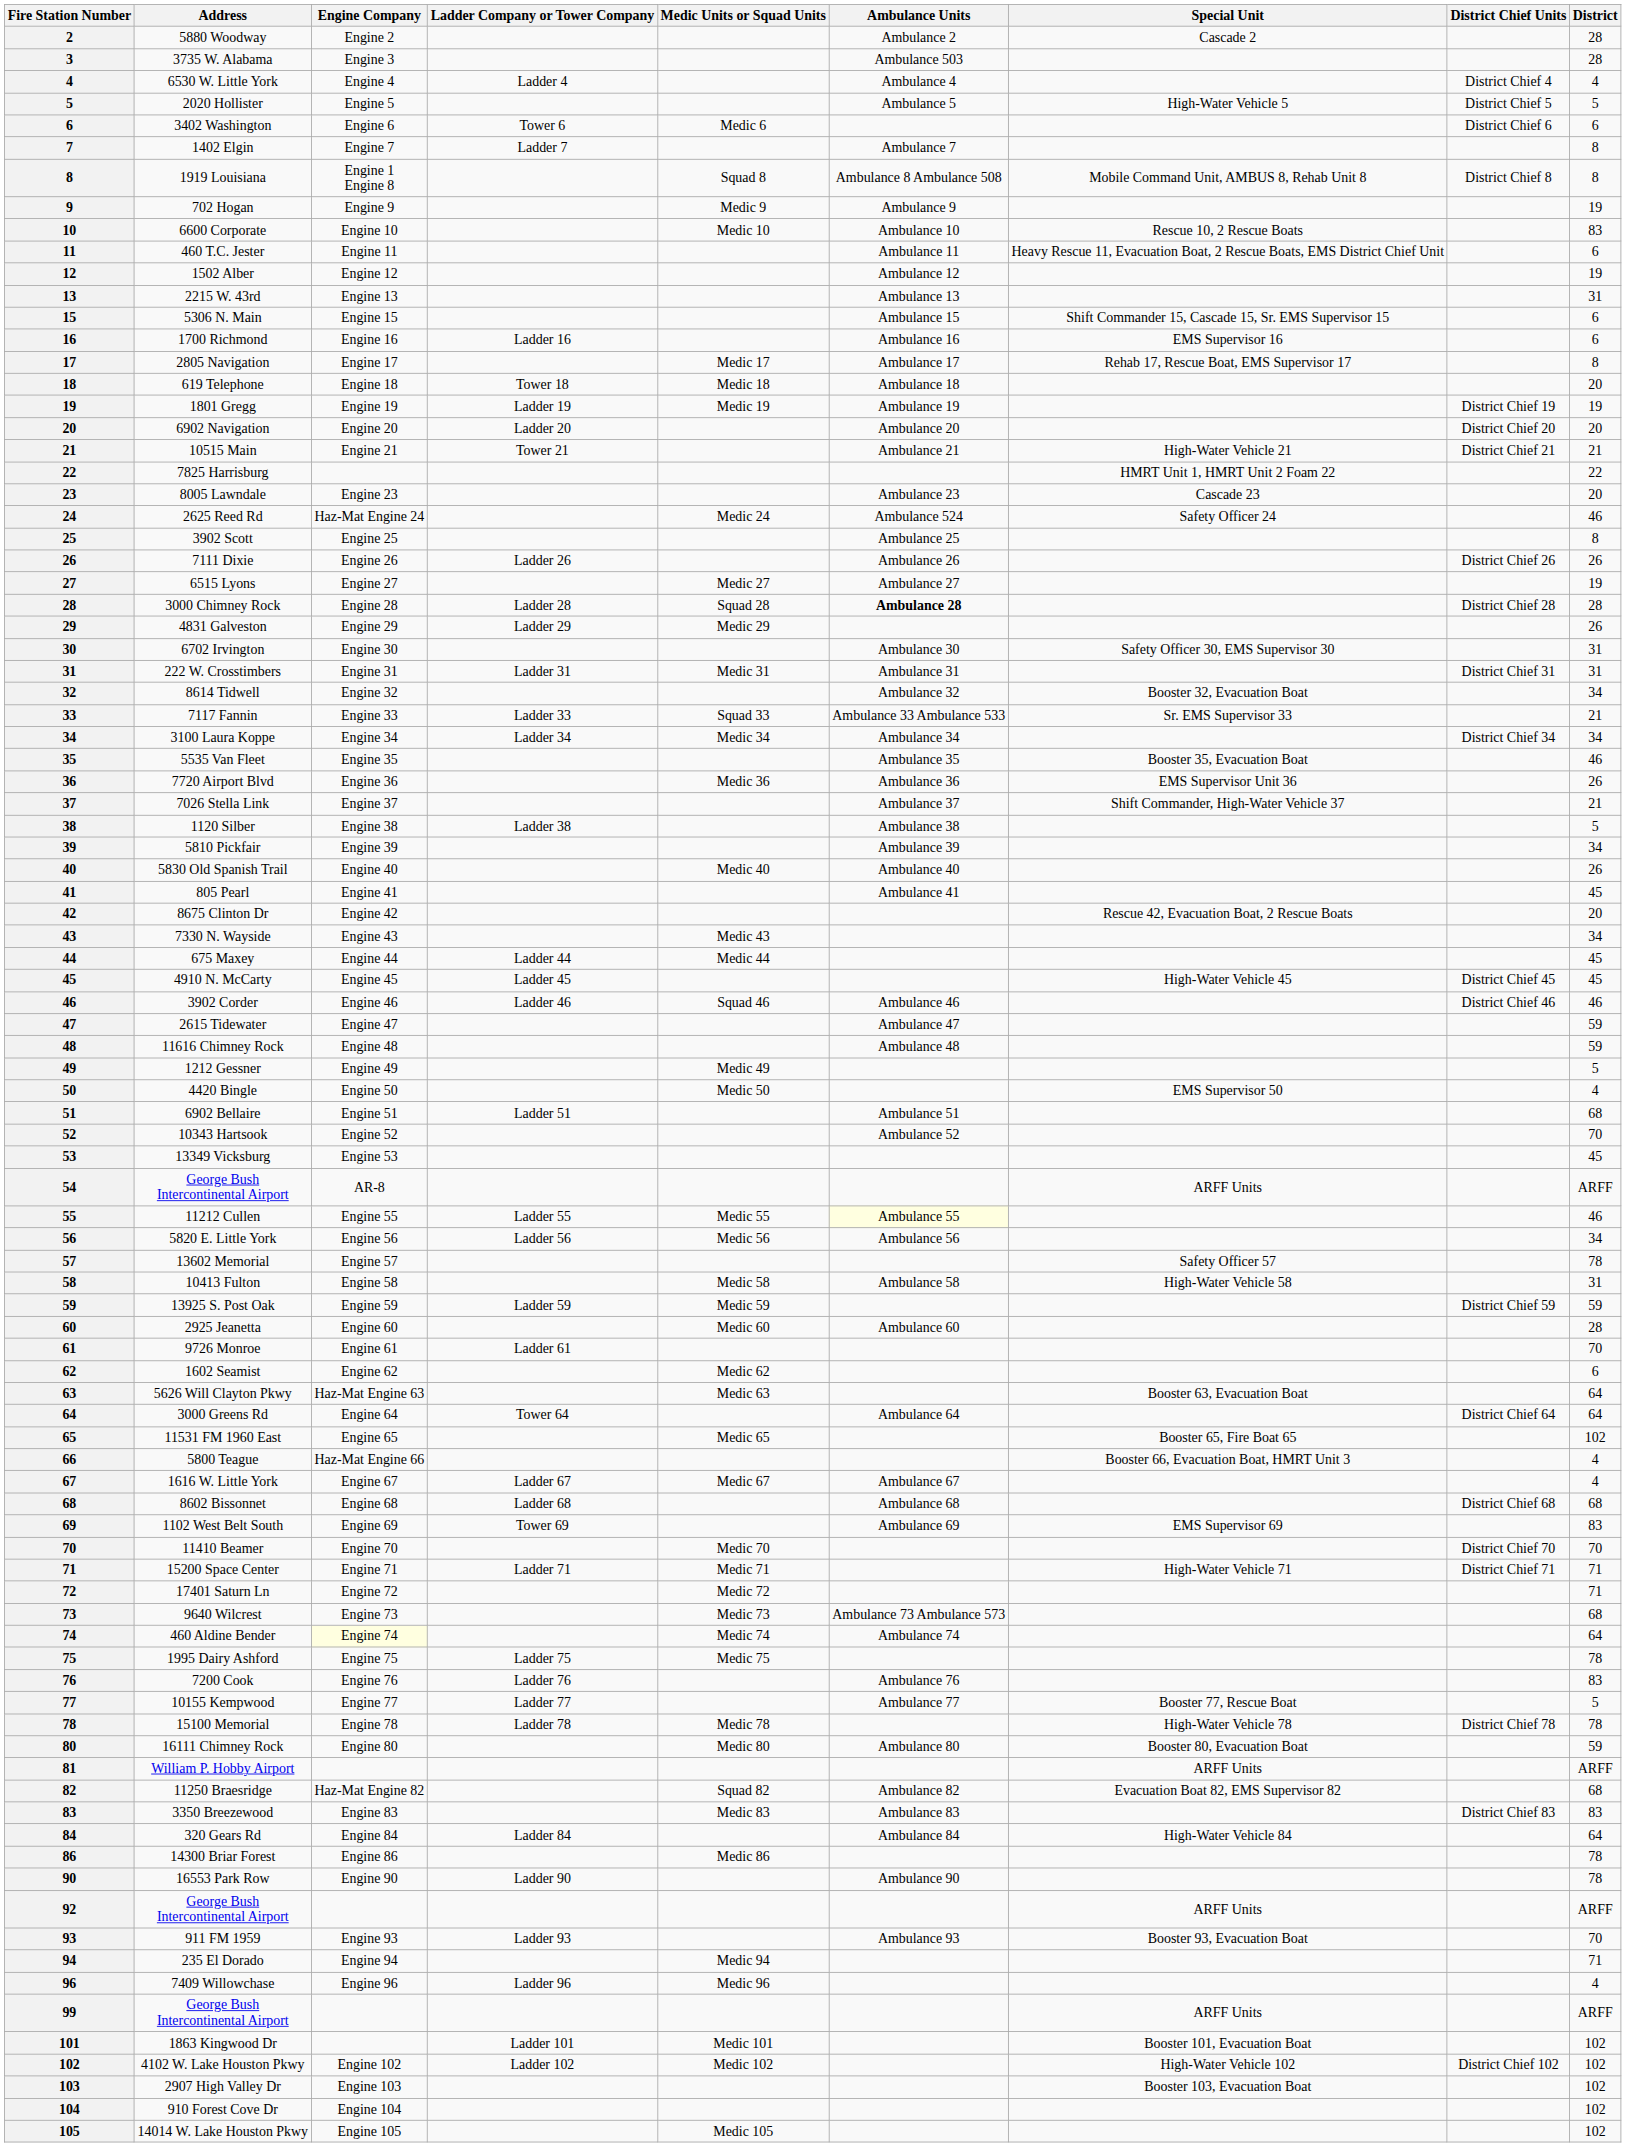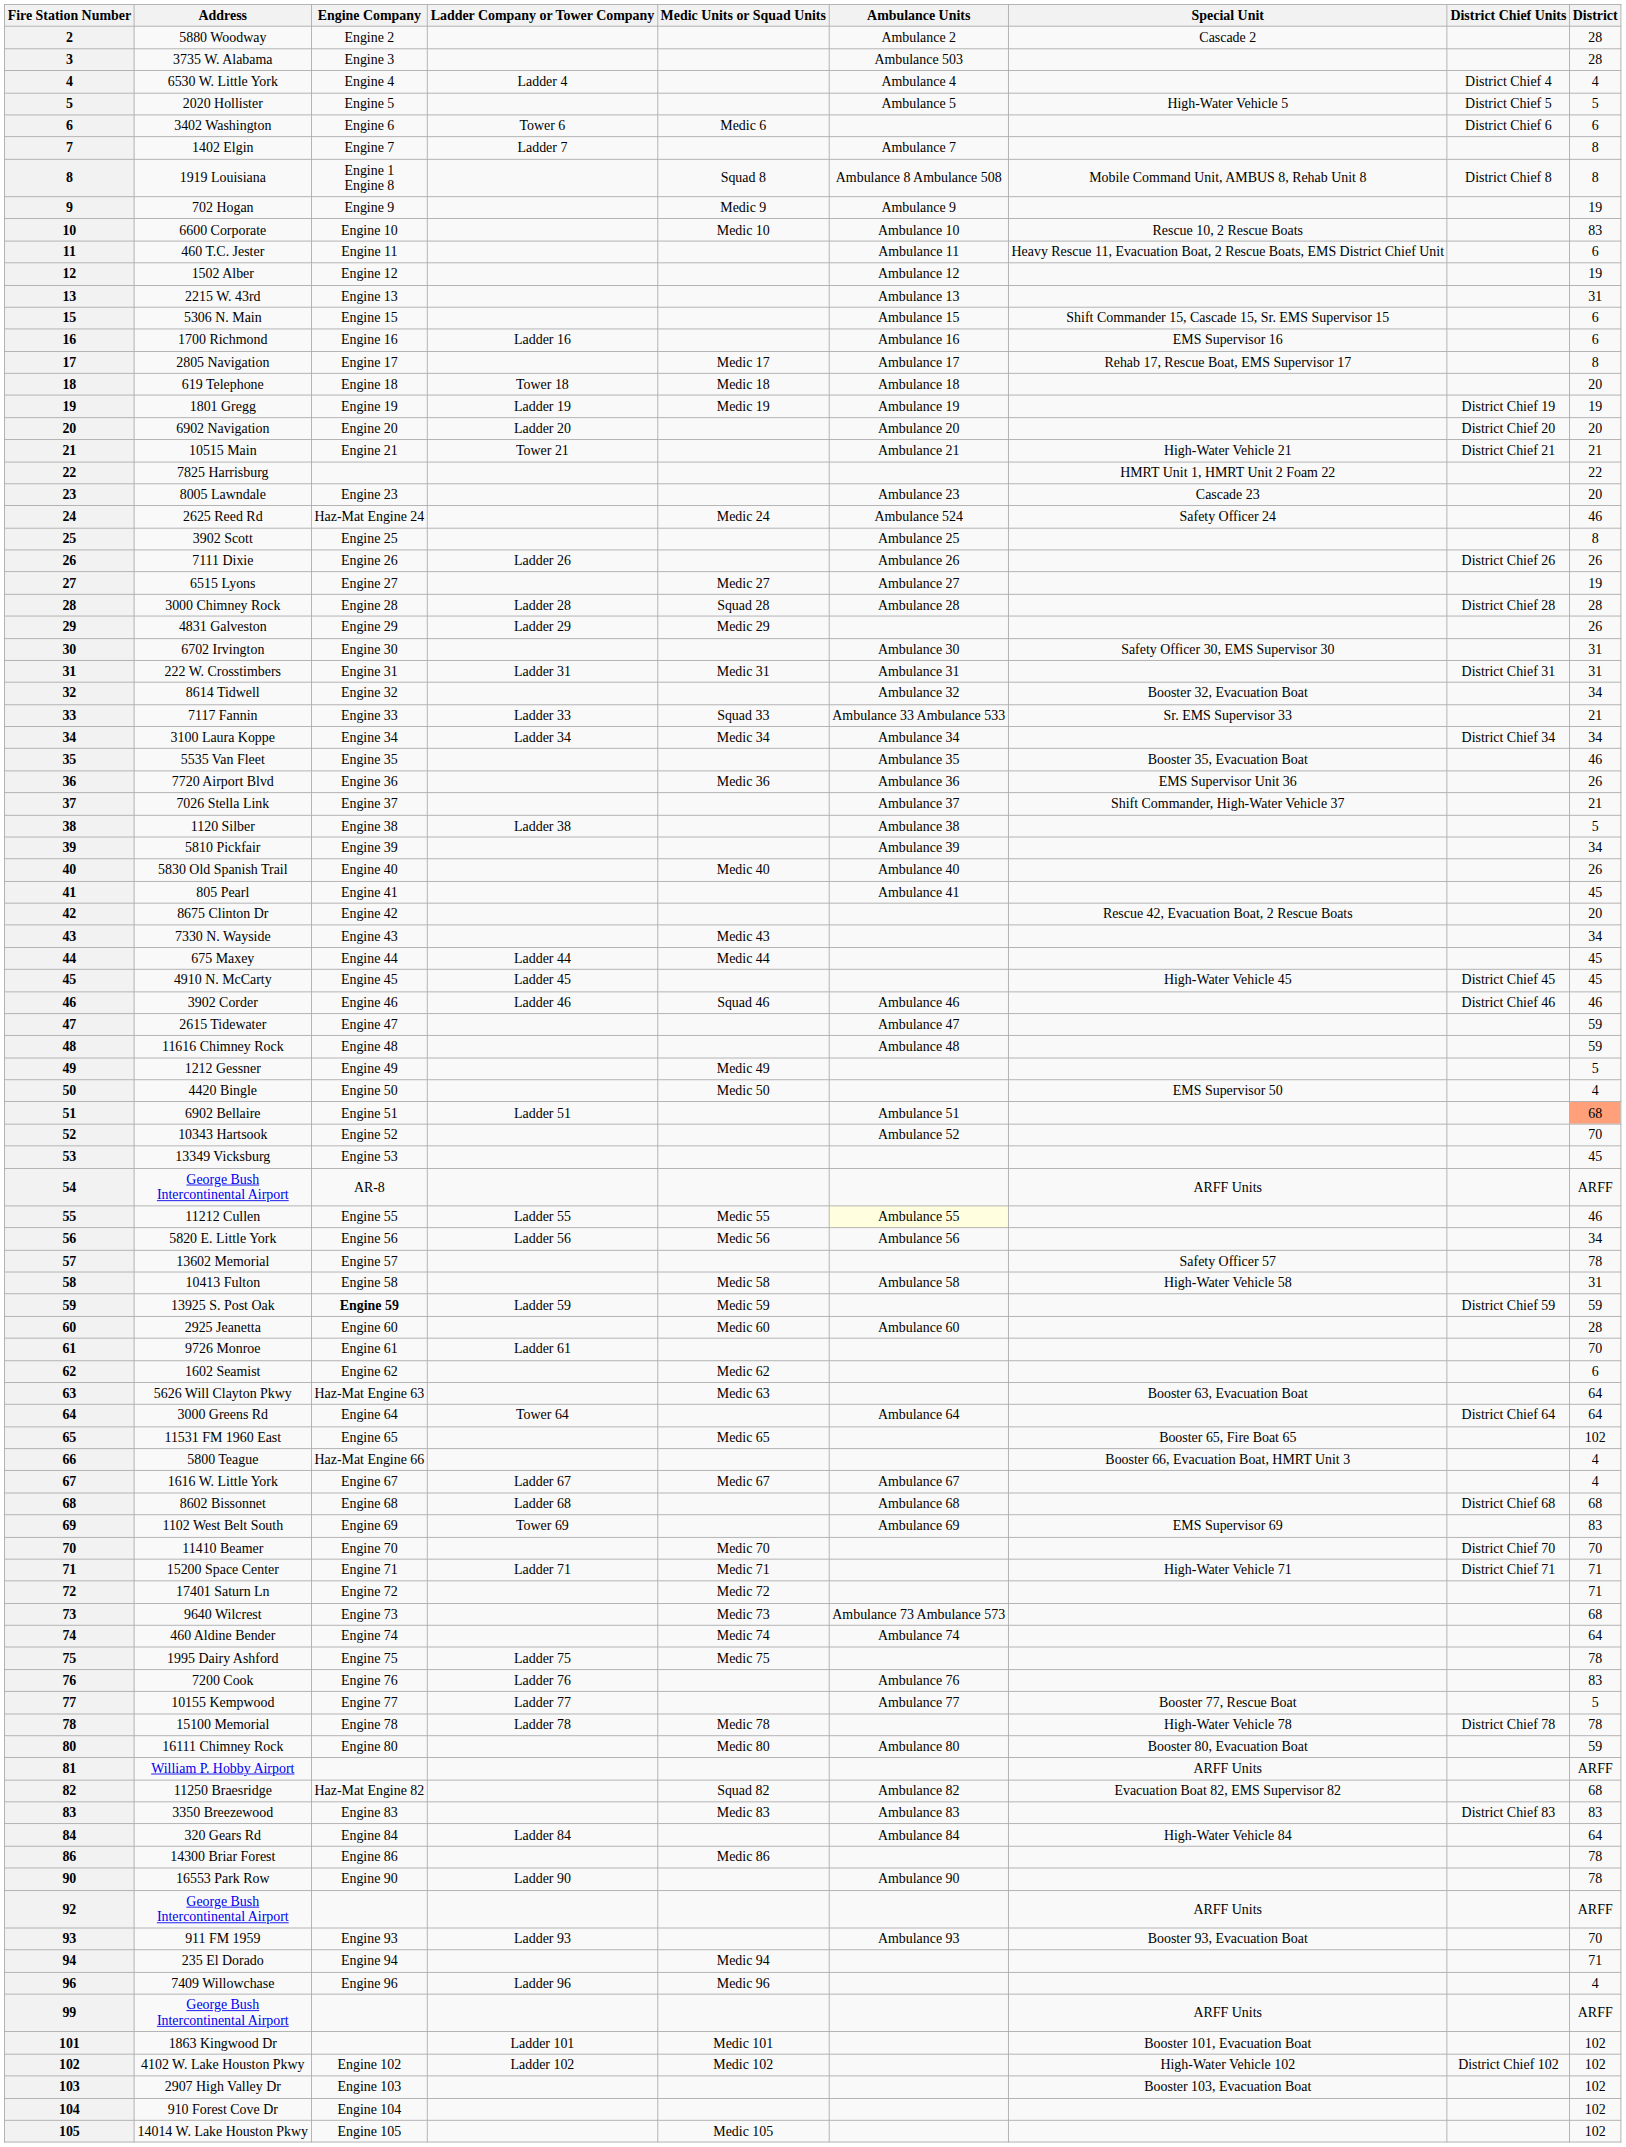3000 Chimney Rock | Ambulance Units: bold -> normal
6902 Bellaire | District: no background -> lightsalmon background
13925 S. Post Oak | Engine Company: normal -> bold
460 Aldine Bender | Engine Company: lightyellow background -> no background
